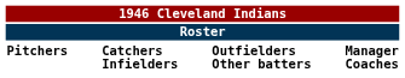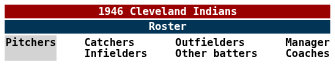Pitchers | column 1: no background -> lightgrey background
